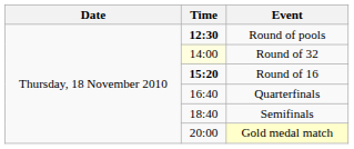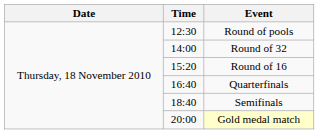Round of pools | Time: bold -> normal
Round of 32 | Time: lightyellow background -> no background
Round of 16 | Time: bold -> normal
